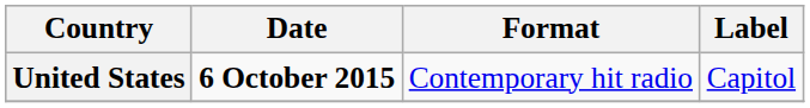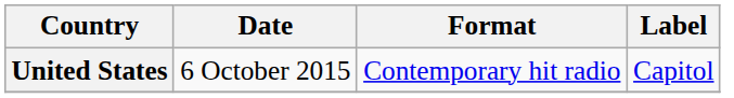United States | Date: bold -> normal
